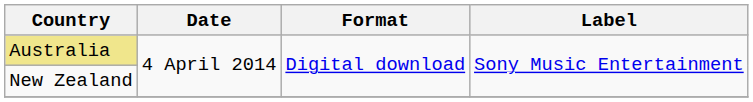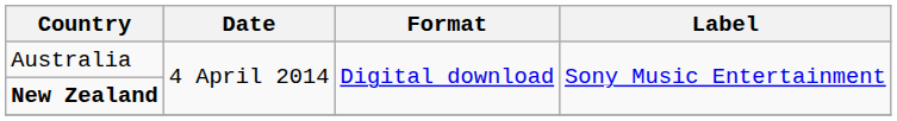Australia | Country: khaki background -> no background
New Zealand | Country: normal -> bold
